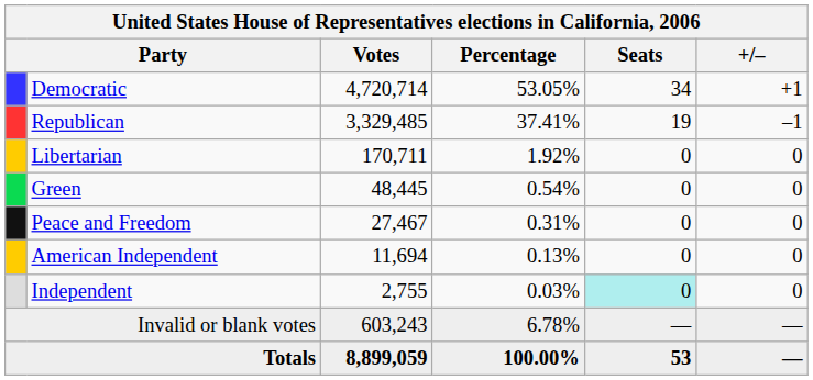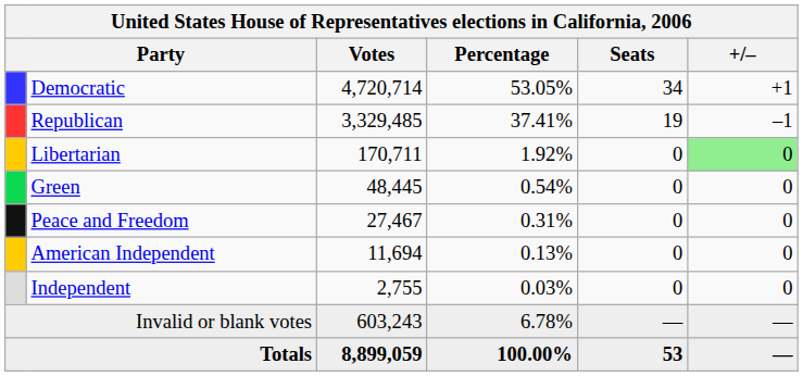Libertarian | +/–: no background -> lightgreen background
Independent | Seats: paleturquoise background -> no background
